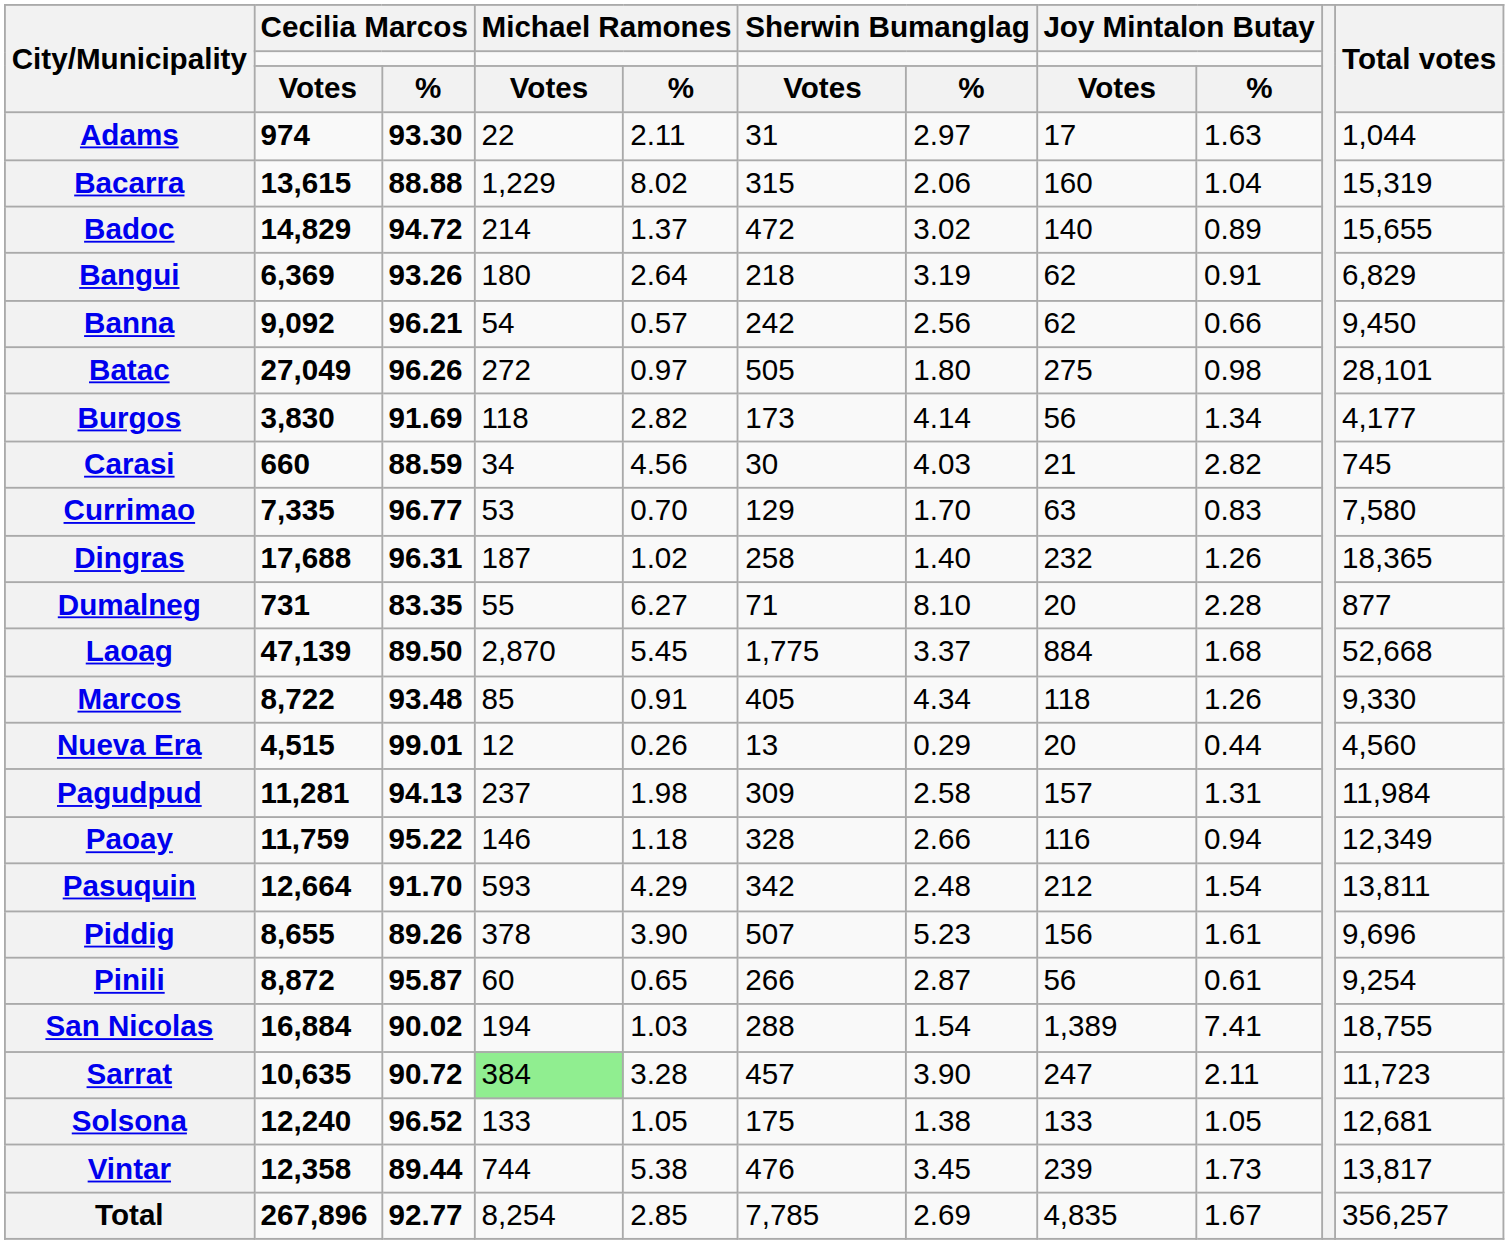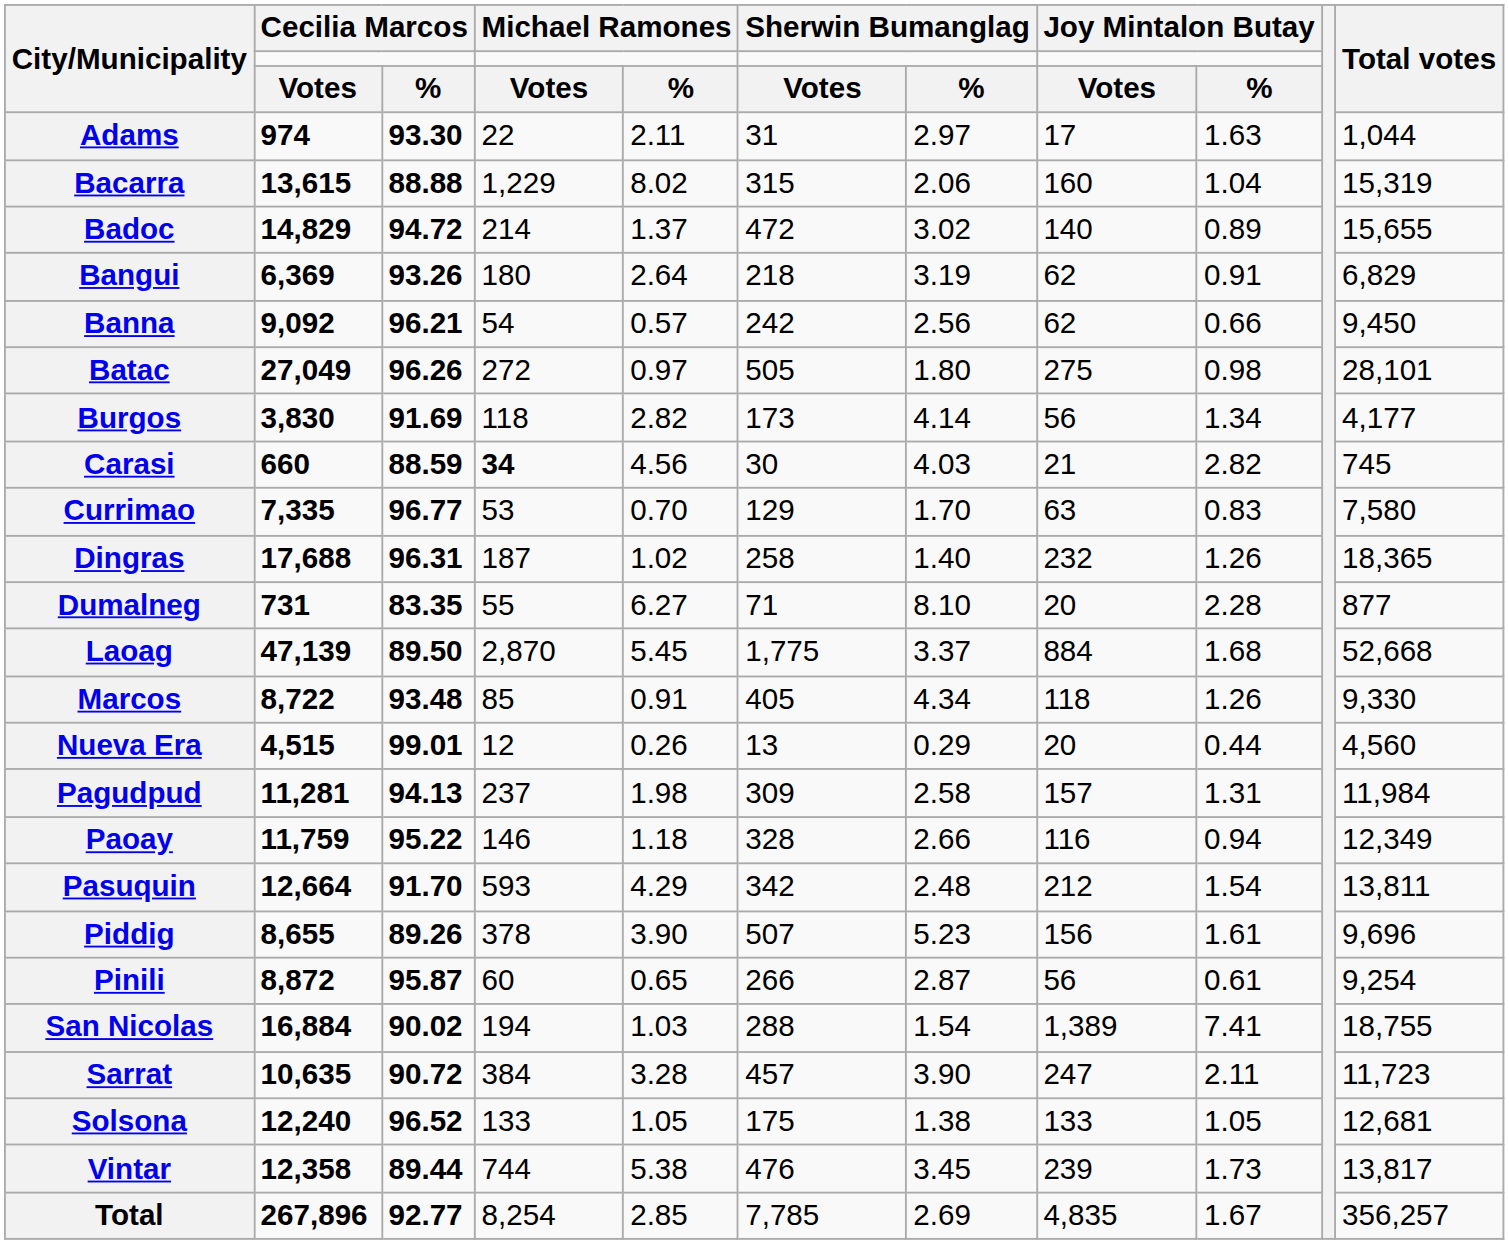Carasi | column 4: normal -> bold
Sarrat | column 4: lightgreen background -> no background
